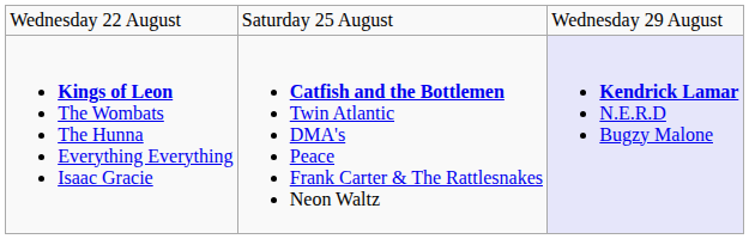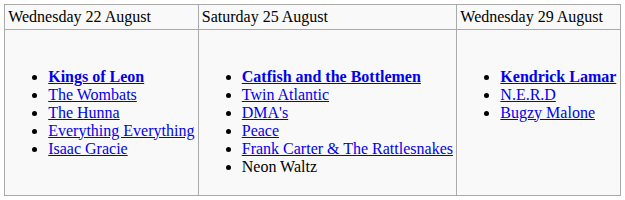row 2 | column 3: lavender background -> no background
